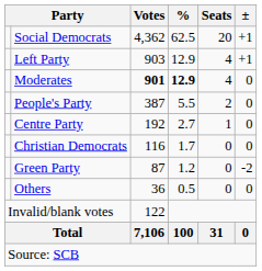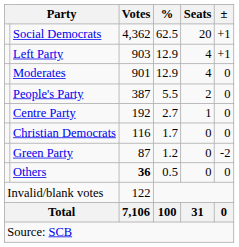Moderates | Votes: bold -> normal
Moderates | %: bold -> normal
Others | Votes: normal -> bold
